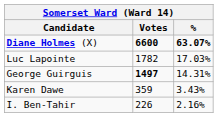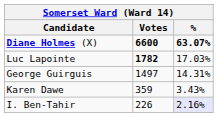Luc Lapointe | Votes: normal -> bold
George Guirguis | Votes: bold -> normal
I. Ben-Tahir | %: no background -> lavender background
